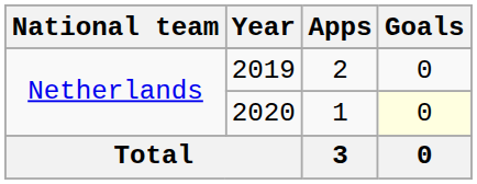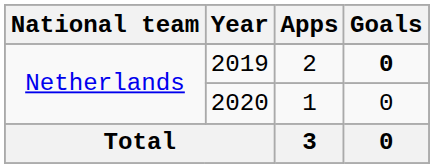2019 | Goals: normal -> bold
2020 | Goals: lightyellow background -> no background
